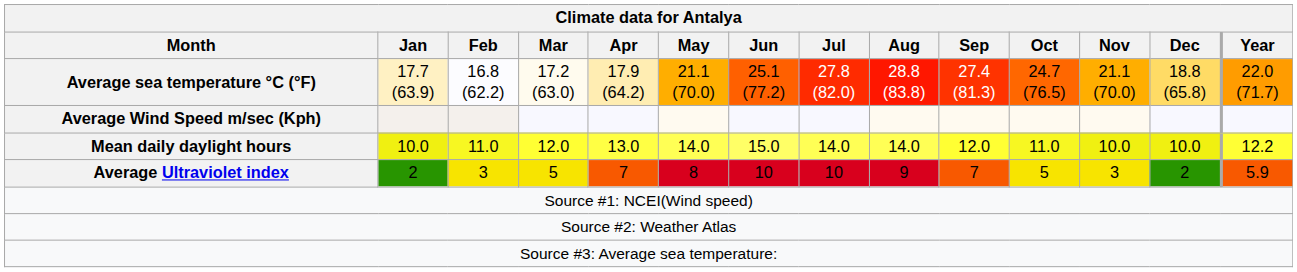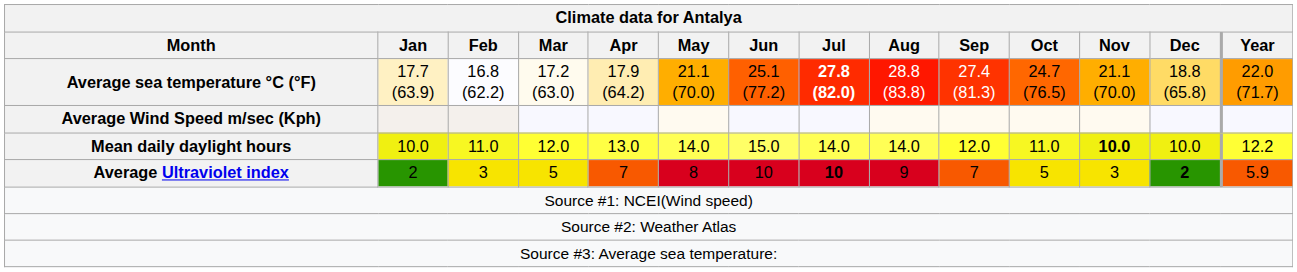row 3 | Jul: normal -> bold
row 5 | Nov: normal -> bold
row 6 | Jul: normal -> bold
row 6 | Dec: normal -> bold
